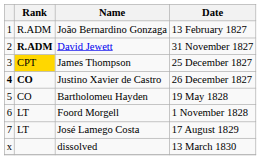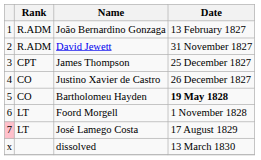David Jewett | Rank: bold -> normal
James Thompson | Rank: gold background -> no background
Justino Xavier de Castro | column 1: bold -> normal
Justino Xavier de Castro | Rank: bold -> normal
Bartholomeu Hayden | Date: normal -> bold
José Lamego Costa | column 1: no background -> pink background
